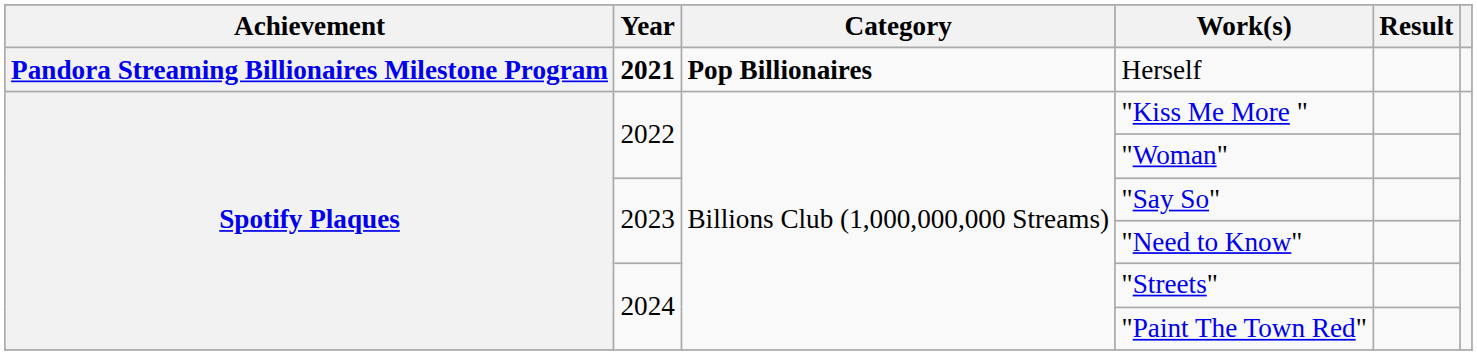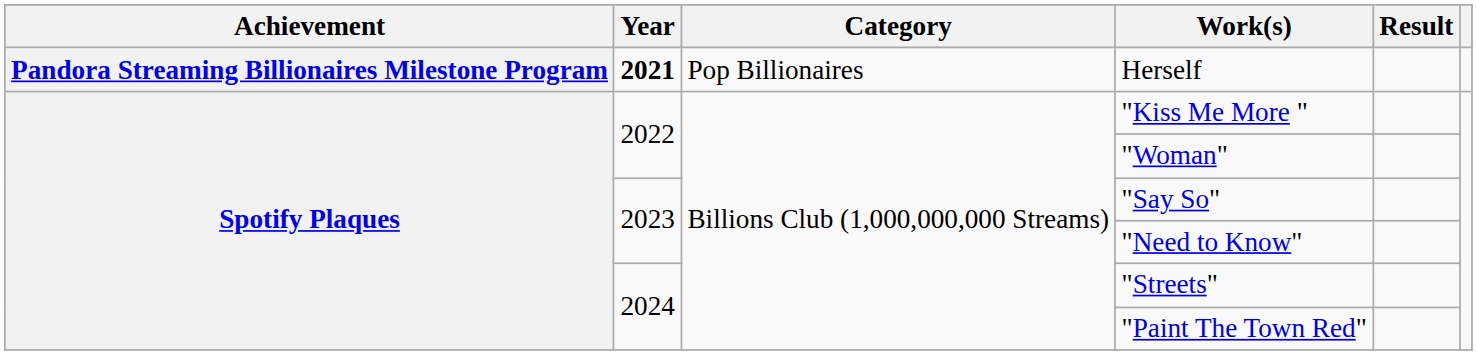Herself | Category: bold -> normal
